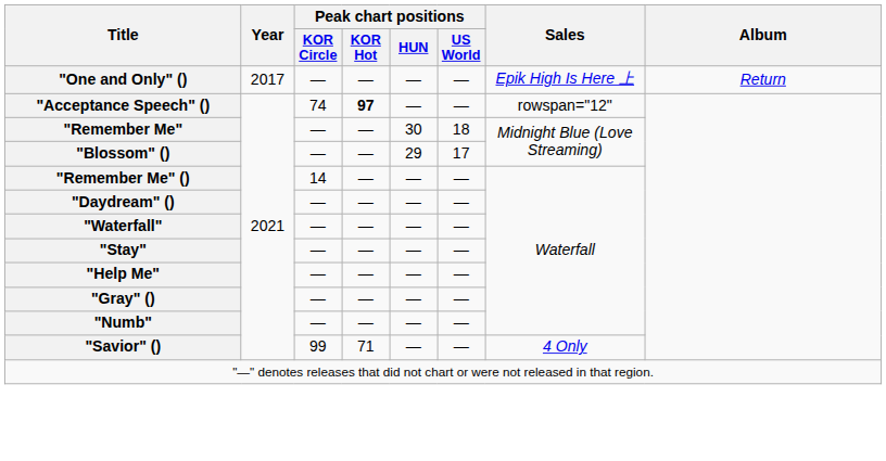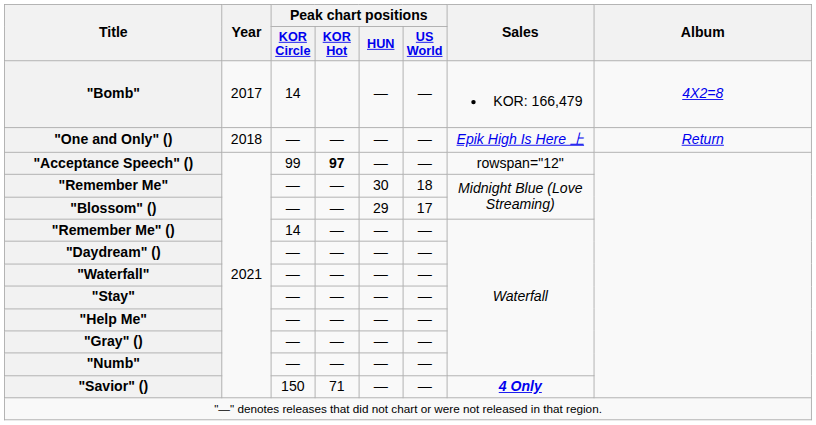+ row: "Bomb" | 2017 | 14 | — | — | KOR: 166,479 | 4X2=8
"One and Only" () | Year: 2017 -> 2018
"Acceptance Speech" () | Peak chart positions / KOR Circle: 74 -> 99
"Savior" () | Peak chart positions / KOR Circle: 99 -> 150
"Savior" () | Sales: normal -> bold
